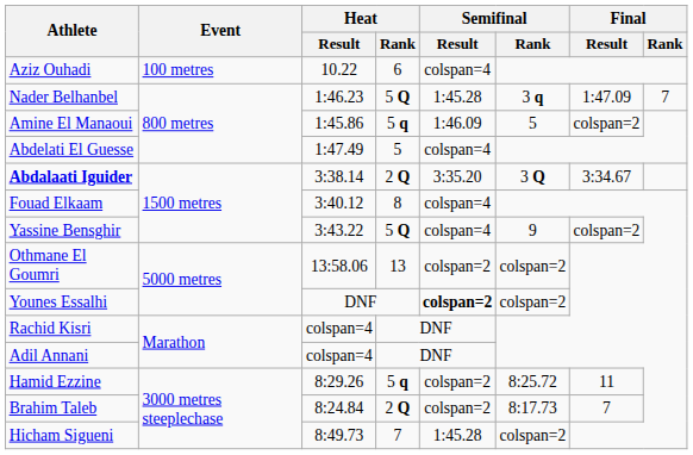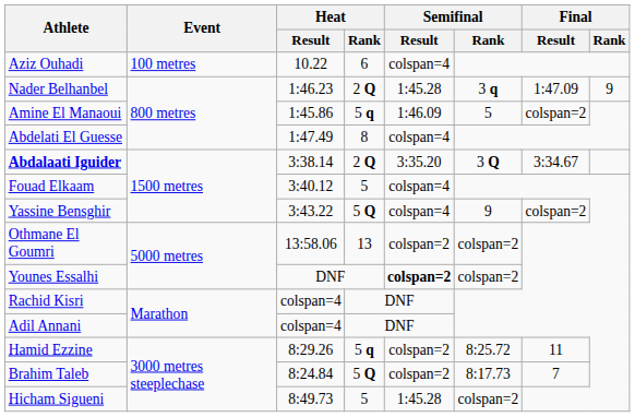Nader Belhanbel | Heat / Rank: 5 Q -> 2 Q
Nader Belhanbel | Final / Rank: 7 -> 9
Abdelati El Guesse | Heat / Rank: 5 -> 8
Fouad Elkaam | Heat / Rank: 8 -> 5
Brahim Taleb | Heat / Rank: 2 Q -> 5 Q
Hicham Sigueni | Heat / Rank: 7 -> 5
